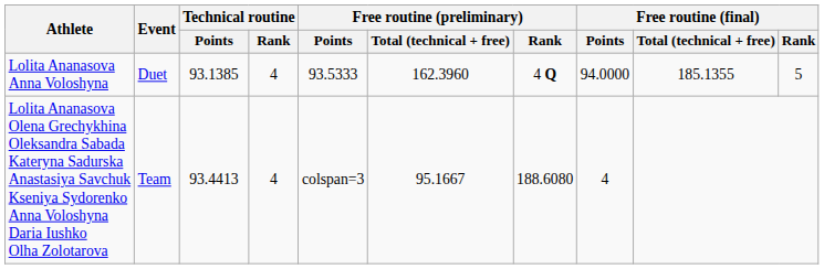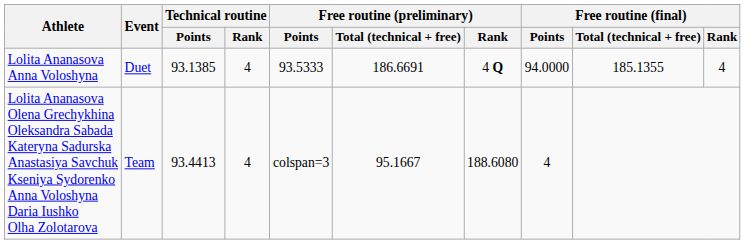Lolita Ananasova Anna Voloshyna | Free routine (preliminary) / Total (technical + free): 162.3960 -> 186.6691
Lolita Ananasova Anna Voloshyna | Free routine (final) / Rank: 5 -> 4
